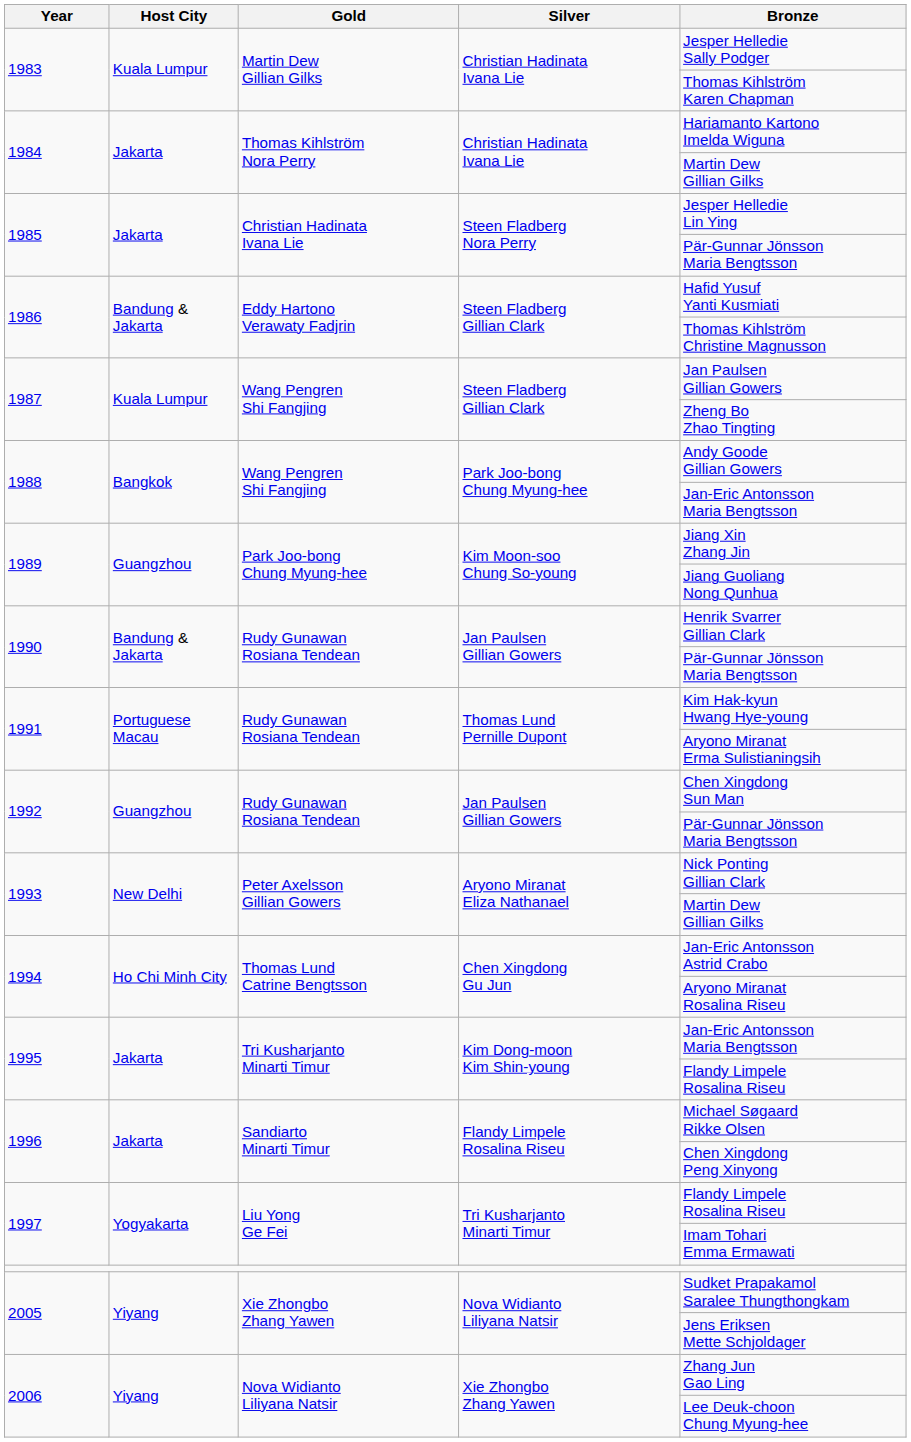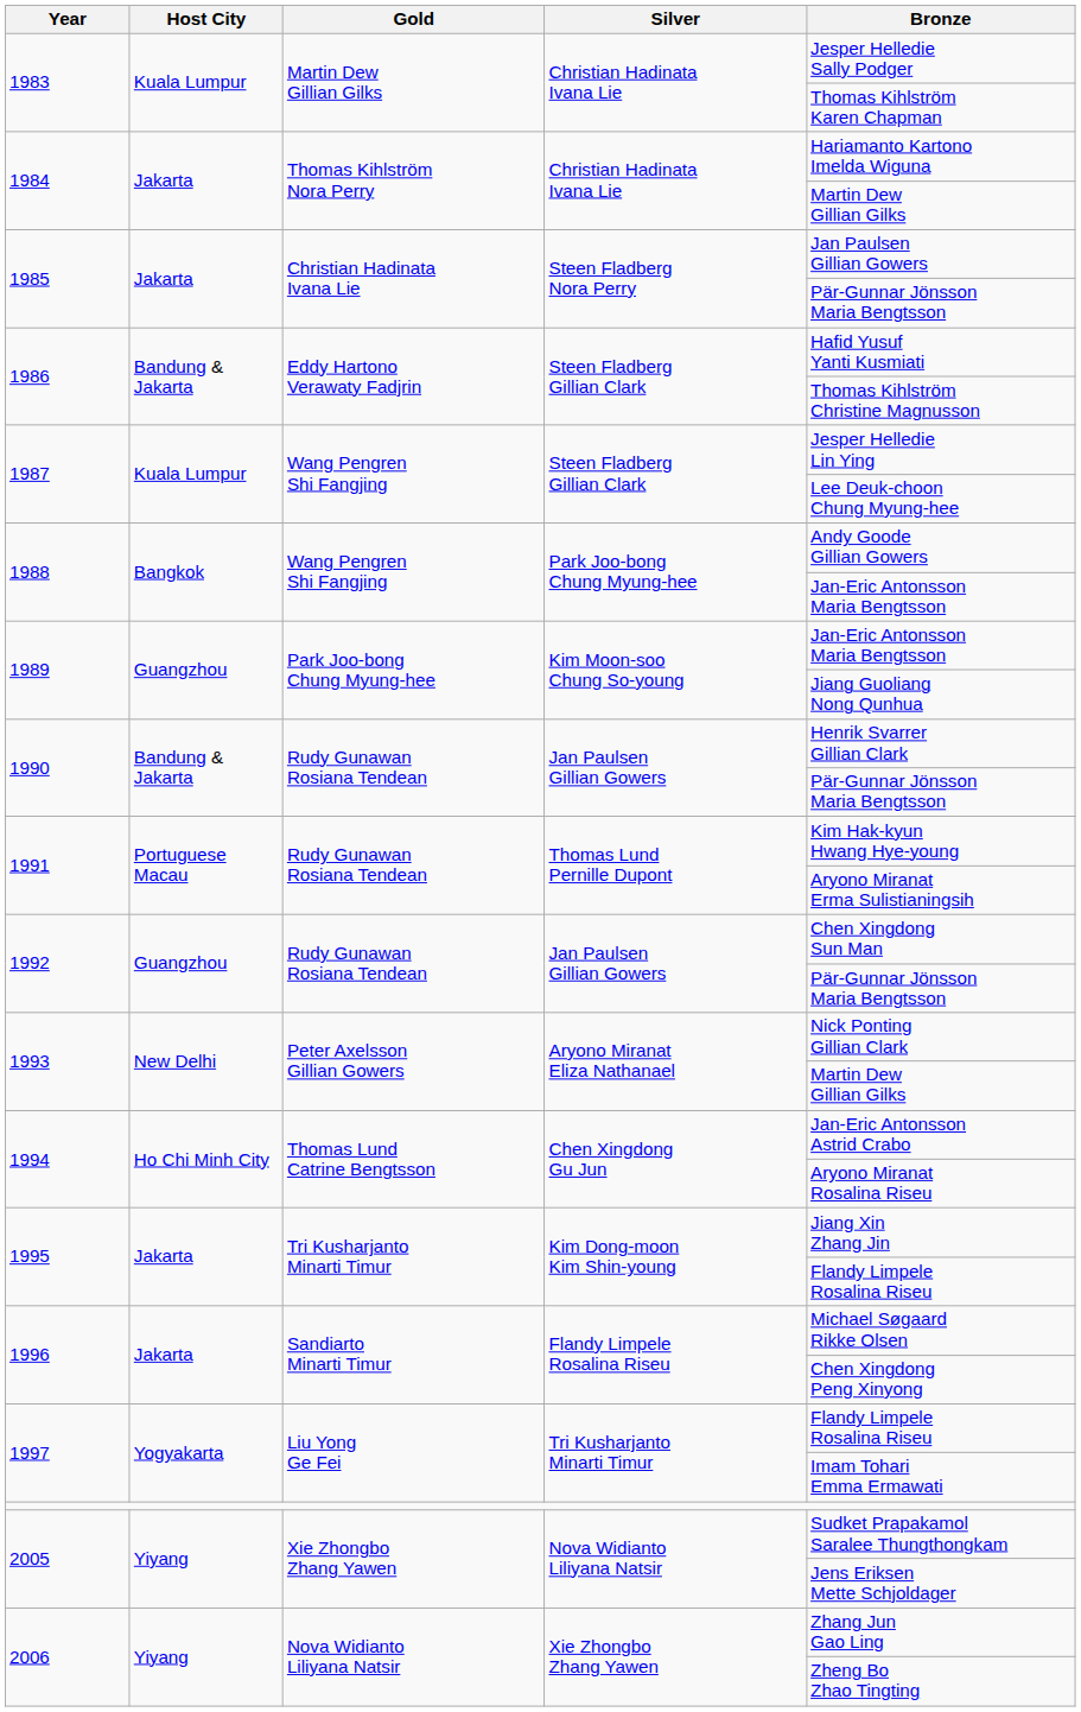row 6 | Bronze: Jesper Helledie Lin Ying -> Jan Paulsen Gillian Gowers
row 10 | Bronze: Jan Paulsen Gillian Gowers -> Jesper Helledie Lin Ying
row 11 | Bronze: Zheng Bo Zhao Tingting -> Lee Deuk-choon Chung Myung-hee
row 14 | Bronze: Jiang Xin Zhang Jin -> Jan-Eric Antonsson Maria Bengtsson
row 26 | Bronze: Jan-Eric Antonsson Maria Bengtsson -> Jiang Xin Zhang Jin
row 36 | Bronze: Lee Deuk-choon Chung Myung-hee -> Zheng Bo Zhao Tingting
